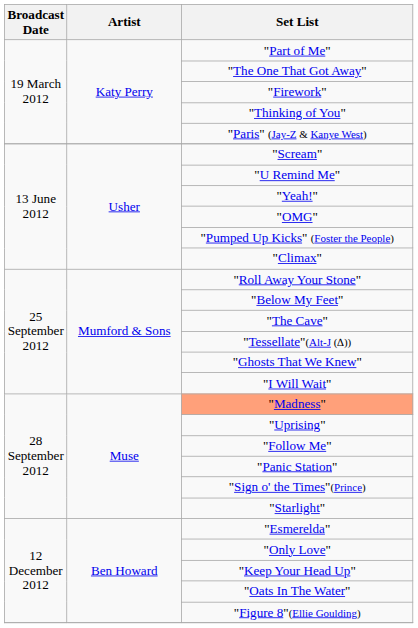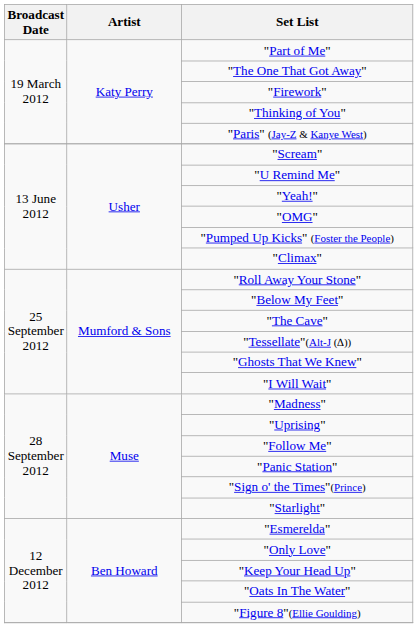"Madness" | Set List: lightsalmon background -> no background
